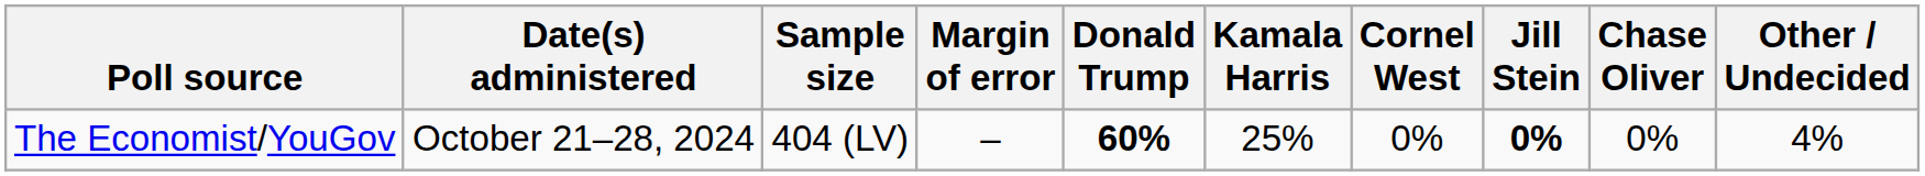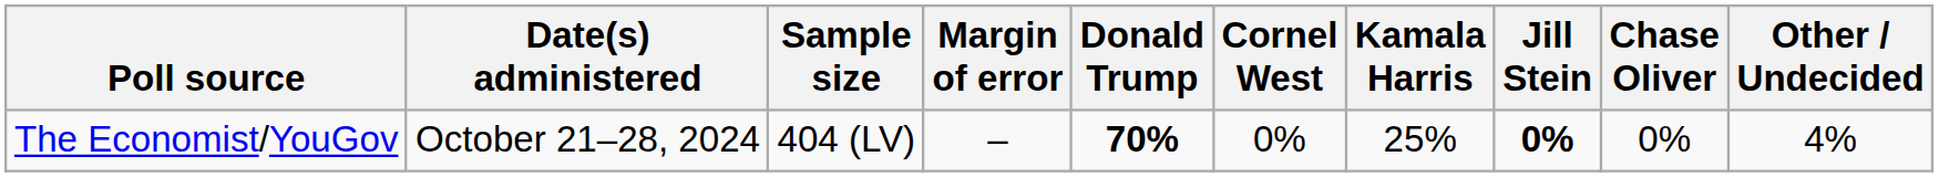columns swapped: Kamala Harris <-> Cornel West
The Economist/YouGov | Donald Trump: 60% -> 70%
